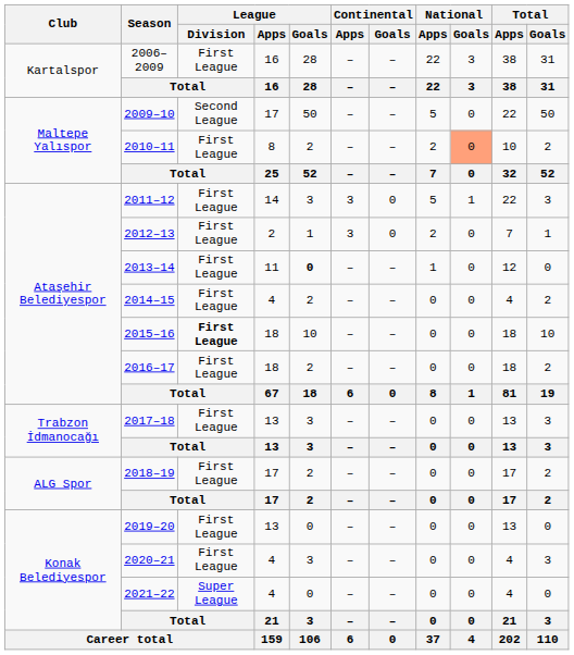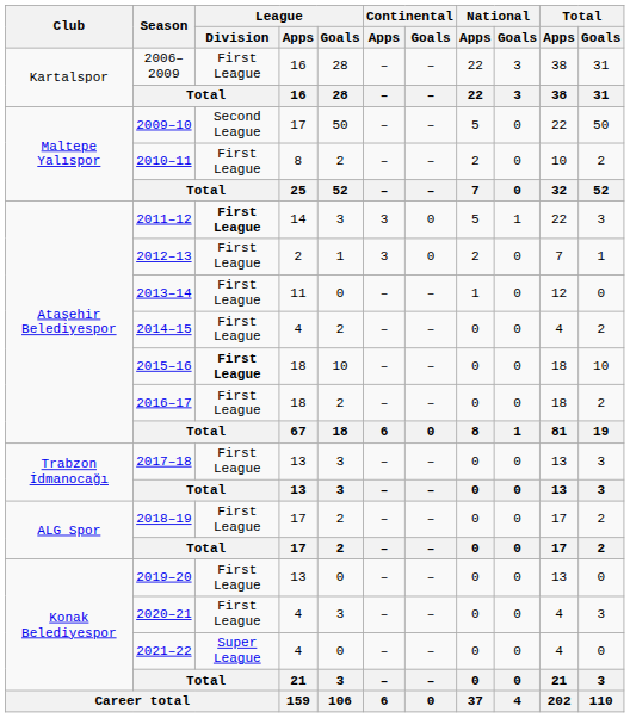2010–11 | National / Goals: lightsalmon background -> no background
2011–12 | League / Division: normal -> bold
2013–14 | League / Goals: bold -> normal
